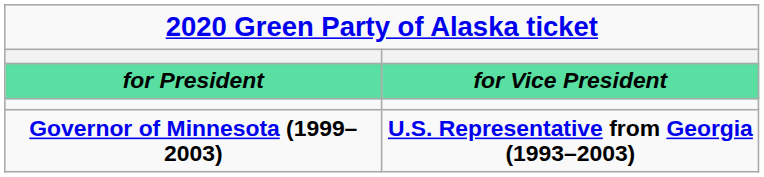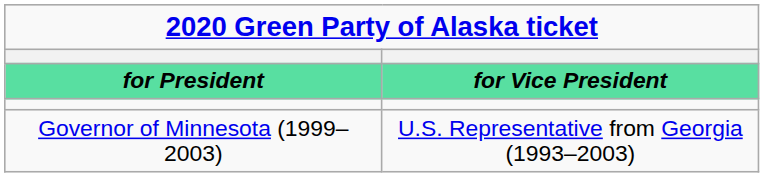row 5 | column 1: bold -> normal
row 5 | column 2: bold -> normal
